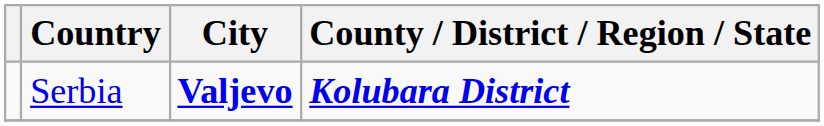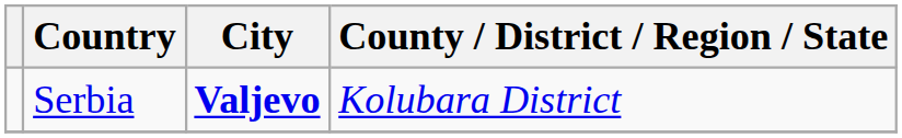Serbia | County / District / Region / State: bold -> normal
